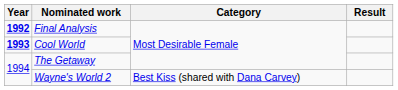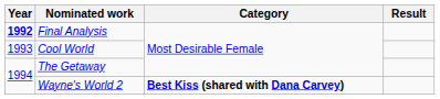Cool World | Year: bold -> normal
Wayne's World 2 | Category: normal -> bold
